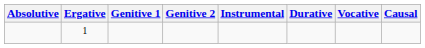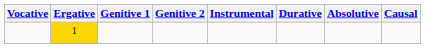columns swapped: Absolutive <-> Vocative
row 2 | Ergative: no background -> gold background
